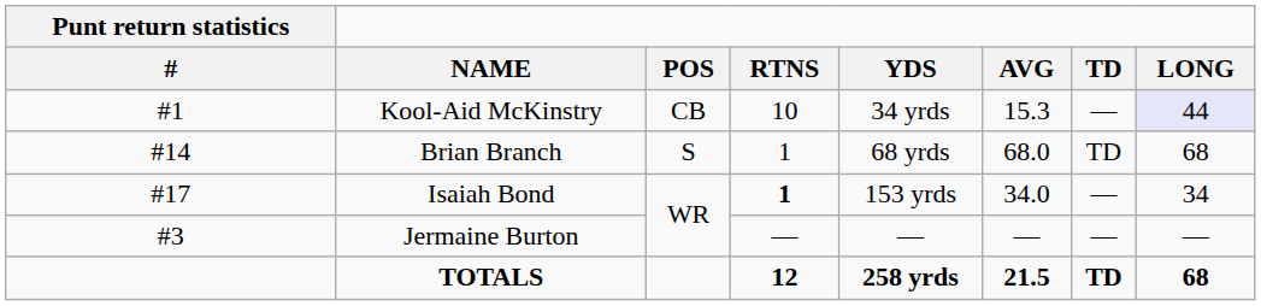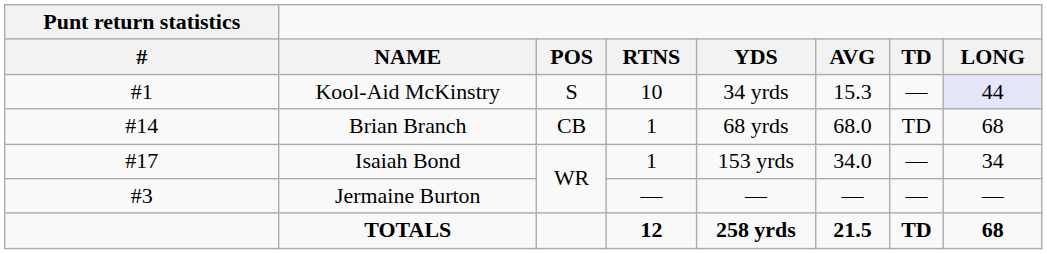Kool-Aid McKinstry | POS: CB -> S
Brian Branch | POS: S -> CB
Isaiah Bond | RTNS: bold -> normal
